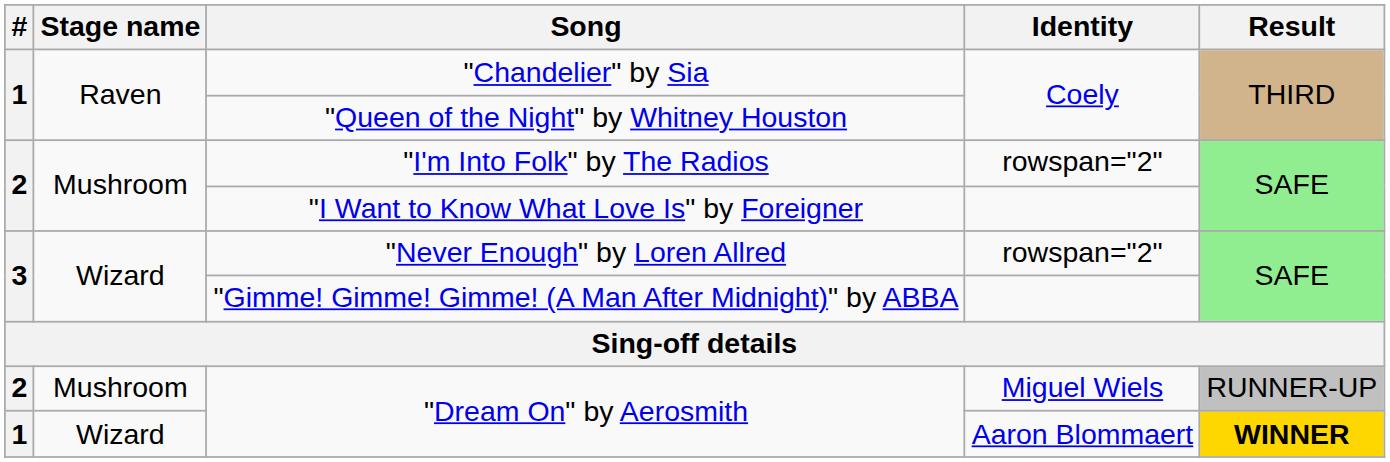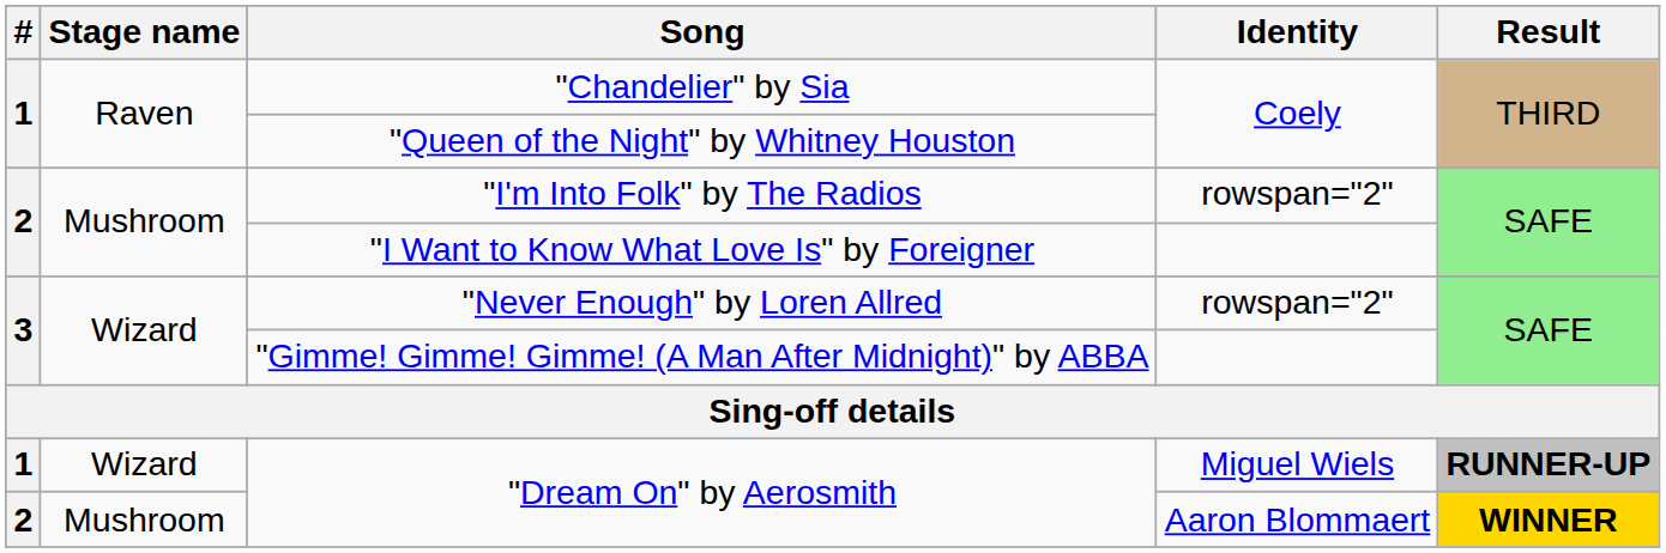"Dream On" by Aerosmith / Miguel Wiels | #: 2 -> 1
"Dream On" by Aerosmith / Miguel Wiels | Stage name: Mushroom -> Wizard
"Dream On" by Aerosmith / Miguel Wiels | Result: normal -> bold
"Dream On" by Aerosmith / Aaron Blommaert | #: 1 -> 2
"Dream On" by Aerosmith / Aaron Blommaert | Stage name: Wizard -> Mushroom
